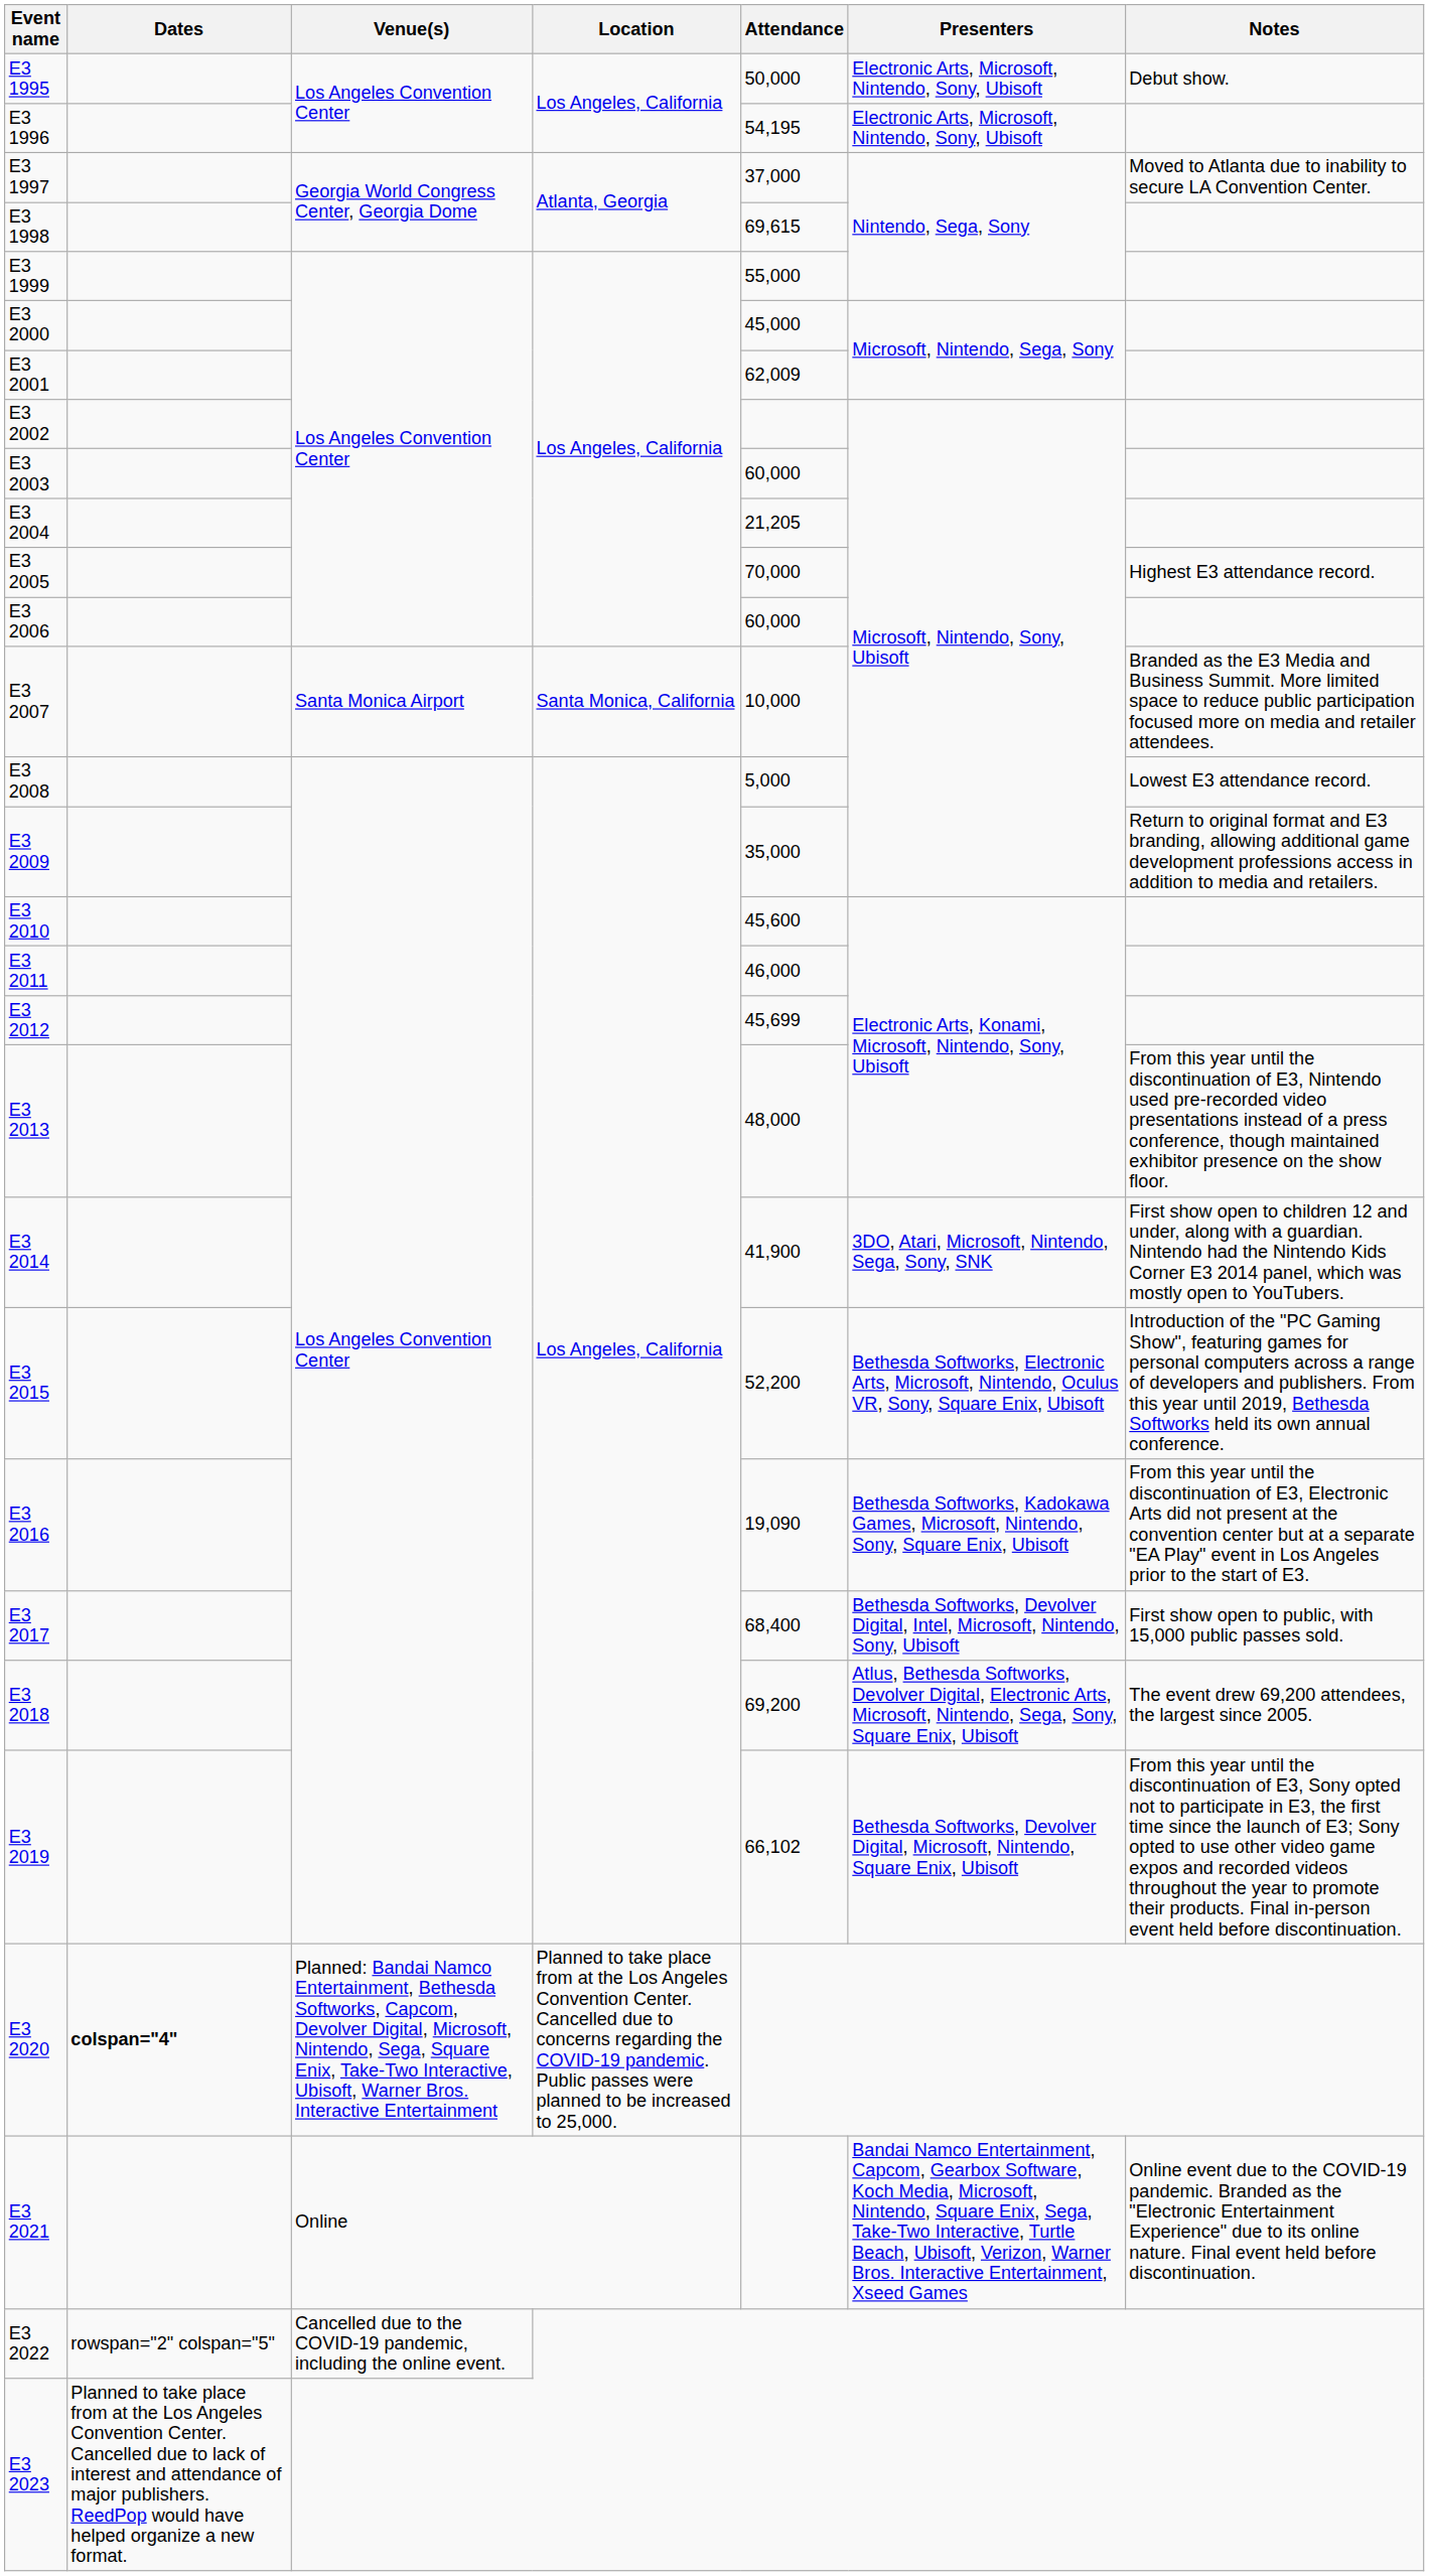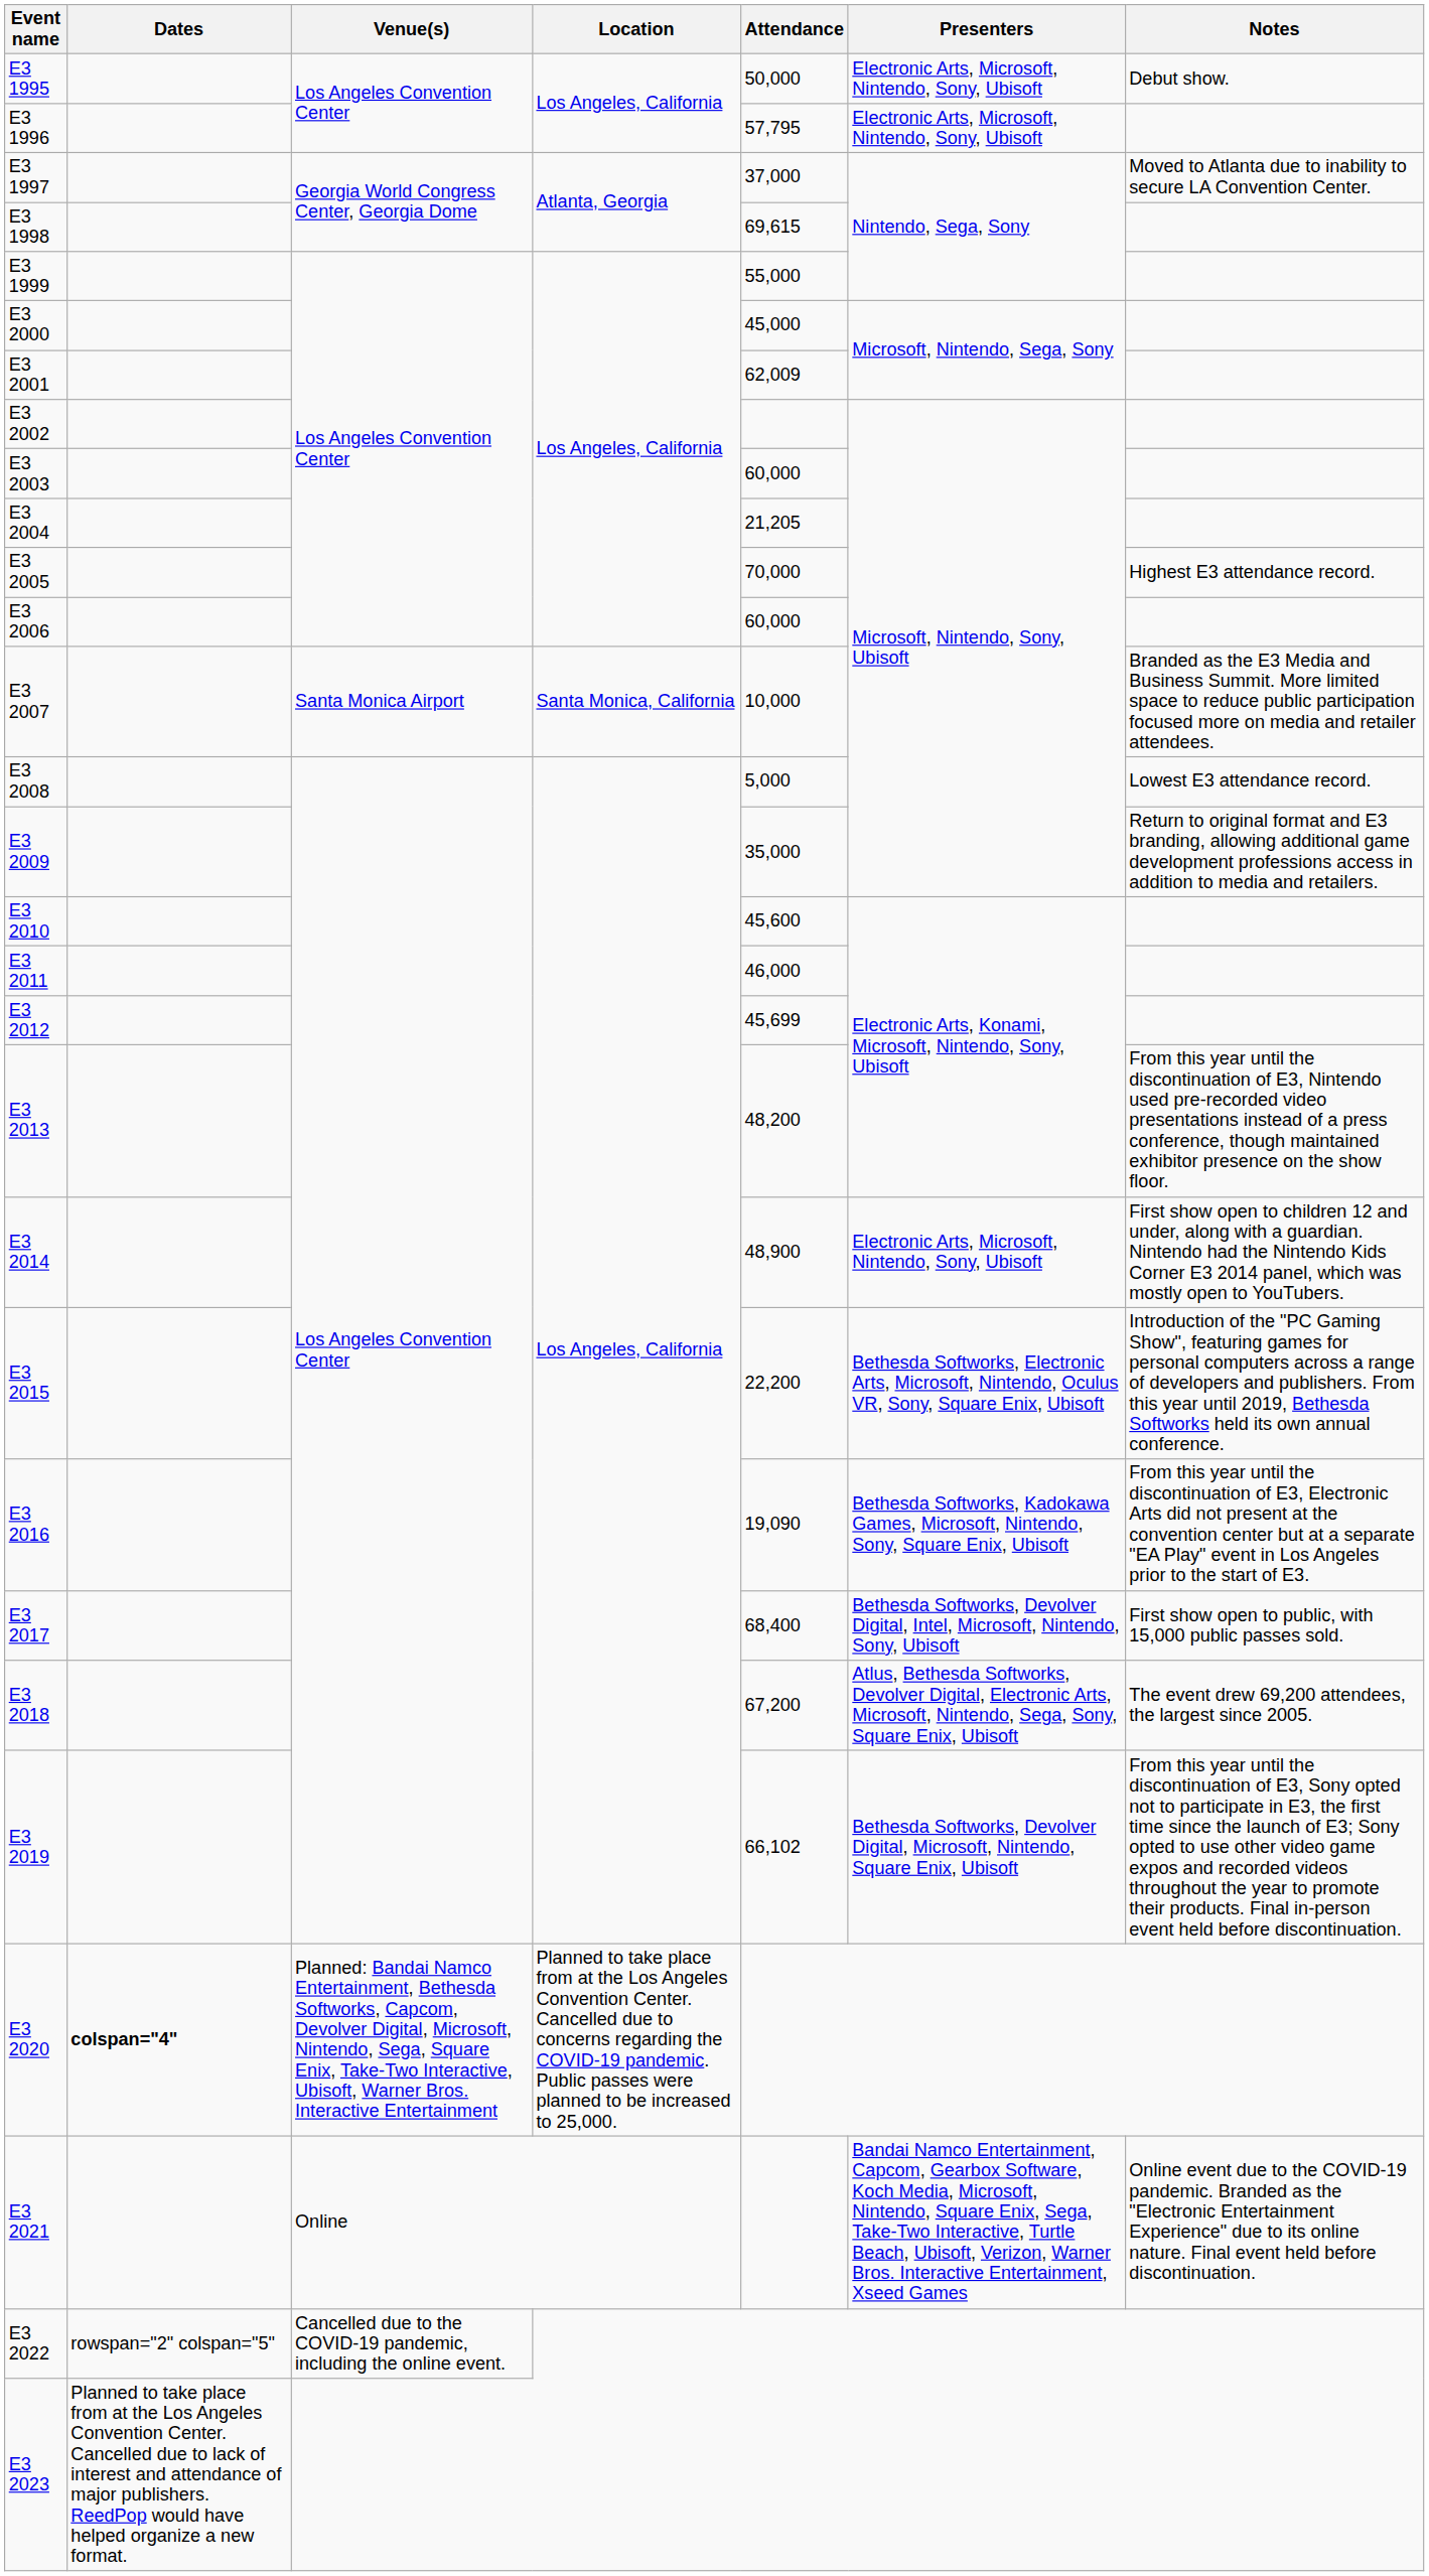E3 1996 | Attendance: 54,195 -> 57,795
E3 2013 | Attendance: 48,000 -> 48,200
E3 2014 | Attendance: 41,900 -> 48,900
E3 2014 | Presenters: 3DO, Atari, Microsoft, Nintendo, Sega, Sony, SNK -> Electronic Arts, Microsoft, Nintendo, Sony, Ubisoft
E3 2015 | Attendance: 52,200 -> 22,200
E3 2018 | Attendance: 69,200 -> 67,200
